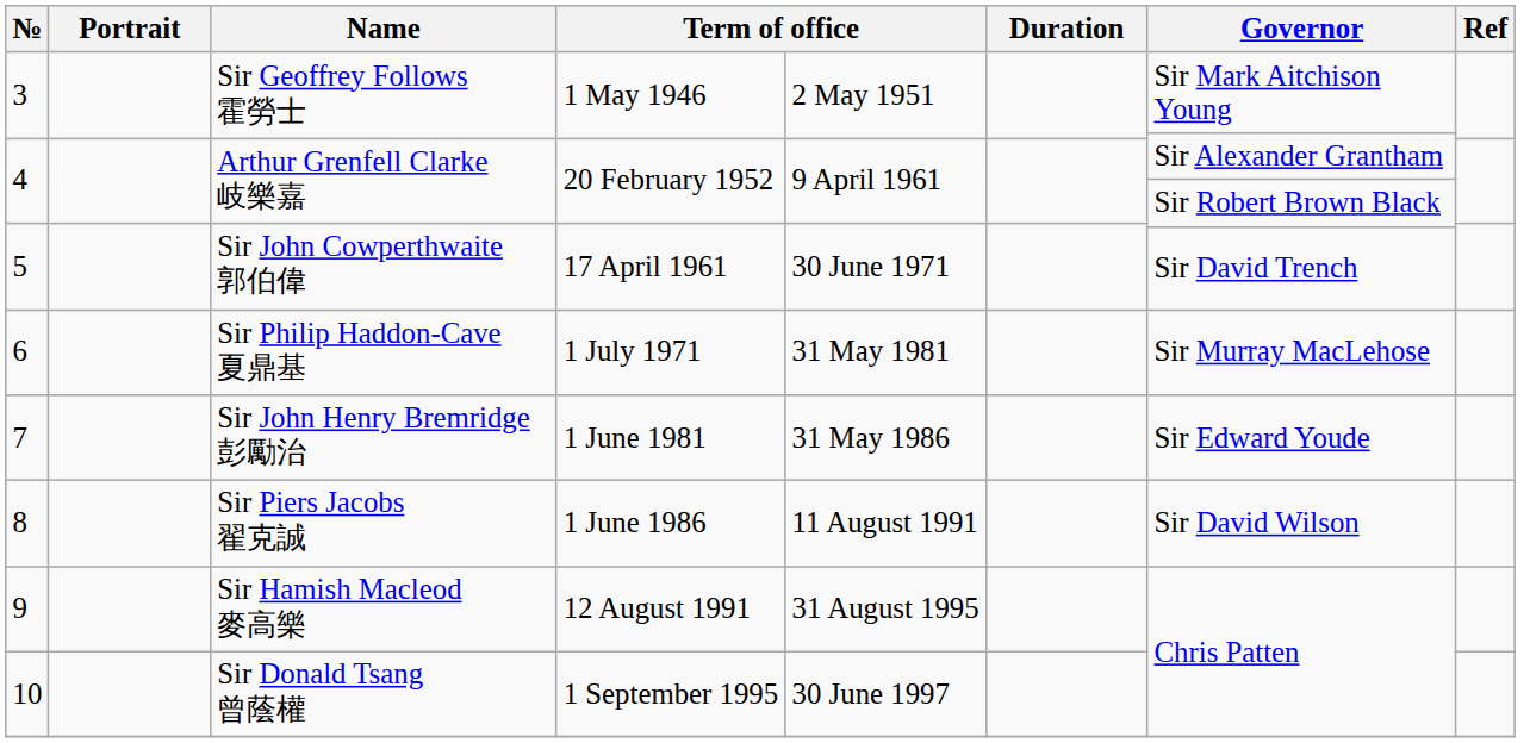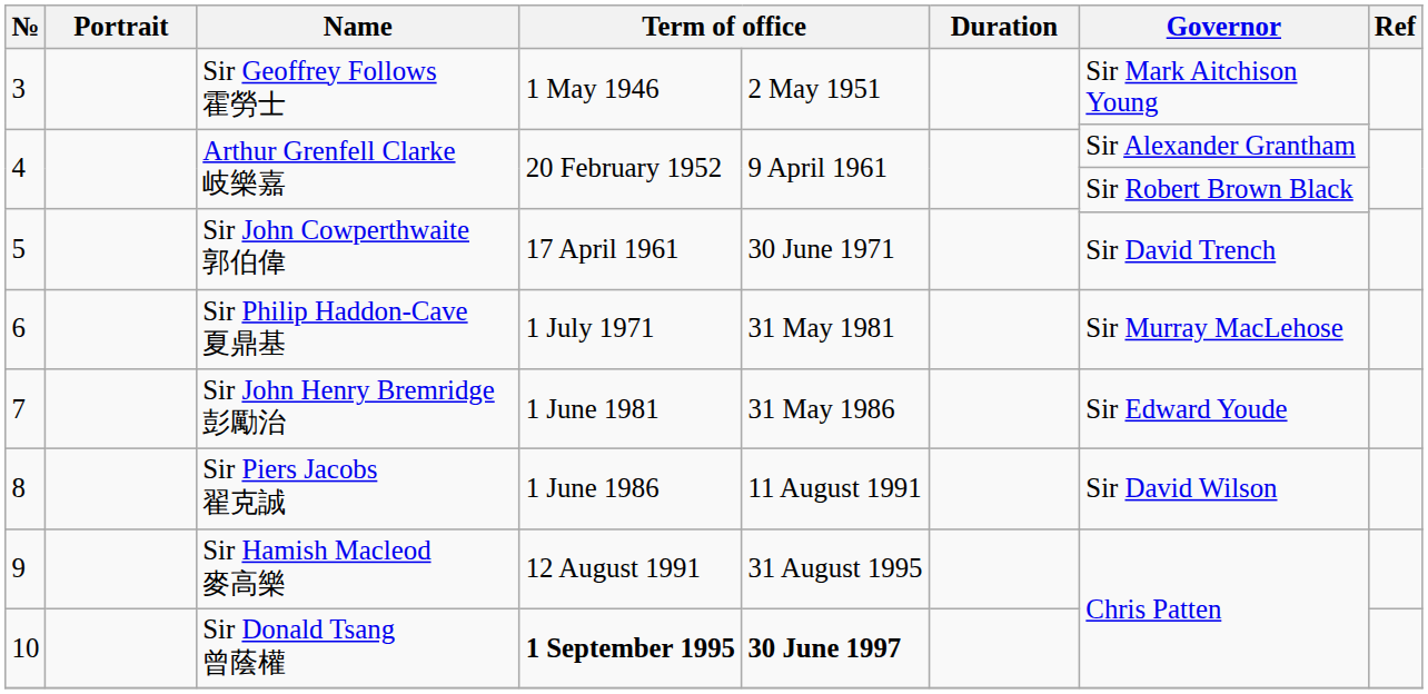10 | column 4: normal -> bold
10 | column 5: normal -> bold
